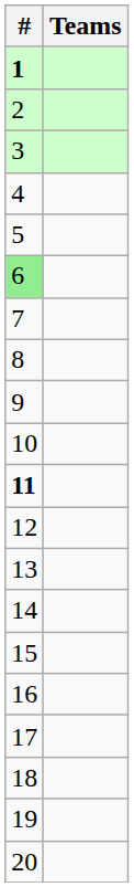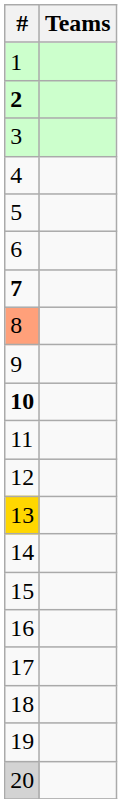1 | #: bold -> normal
2 | #: normal -> bold
6 | #: lightgreen background -> no background
7 | #: normal -> bold
8 | #: no background -> lightsalmon background
10 | #: normal -> bold
11 | #: bold -> normal
13 | #: no background -> gold background
20 | #: no background -> lightgrey background
